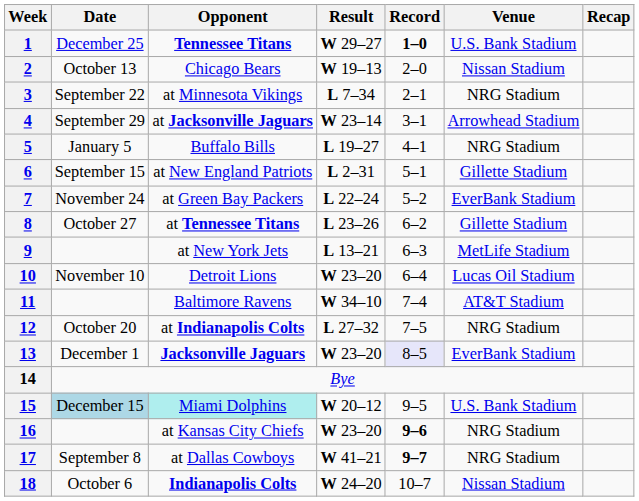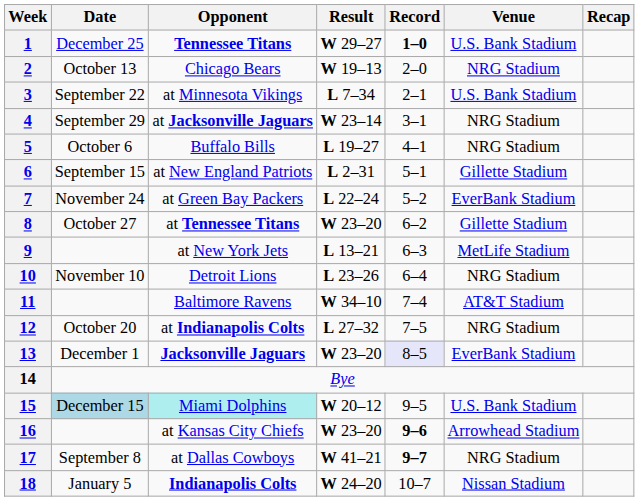2 | Venue: Nissan Stadium -> NRG Stadium
3 | Venue: NRG Stadium -> U.S. Bank Stadium
4 | Venue: Arrowhead Stadium -> NRG Stadium
5 | Date: January 5 -> October 6
8 | Result: L 23–26 -> W 23–20
10 | Result: W 23–20 -> L 23–26
10 | Venue: Lucas Oil Stadium -> NRG Stadium
16 | Venue: NRG Stadium -> Arrowhead Stadium
18 | Date: October 6 -> January 5
